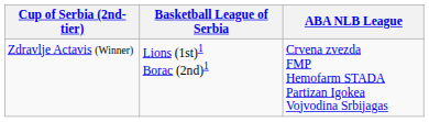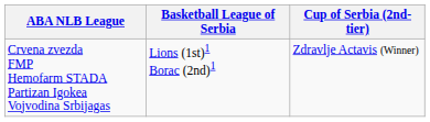columns swapped: ABA NLB League <-> Cup of Serbia (2nd-tier)
